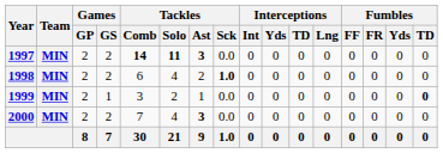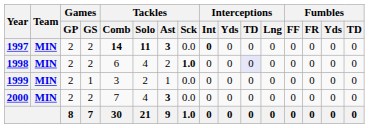1997 | Interceptions / Int: normal -> bold
1998 | Interceptions / TD: no background -> lavender background
1999 | Fumbles / TD: bold -> normal
